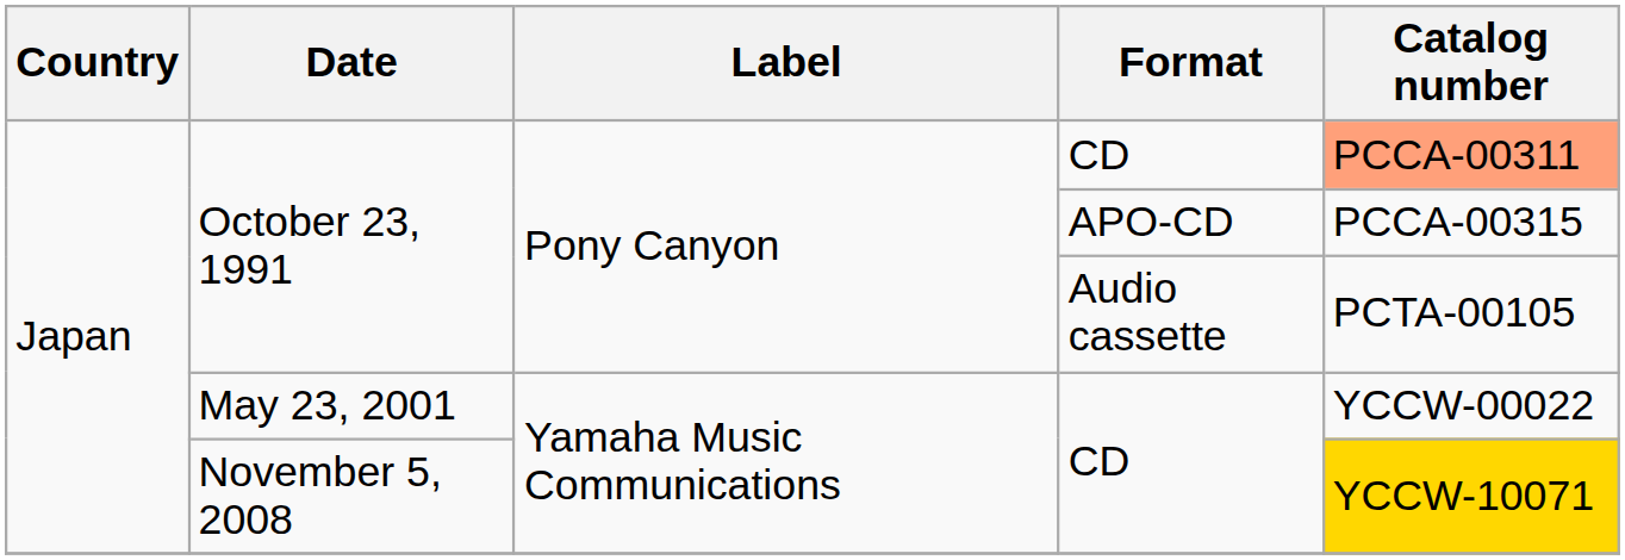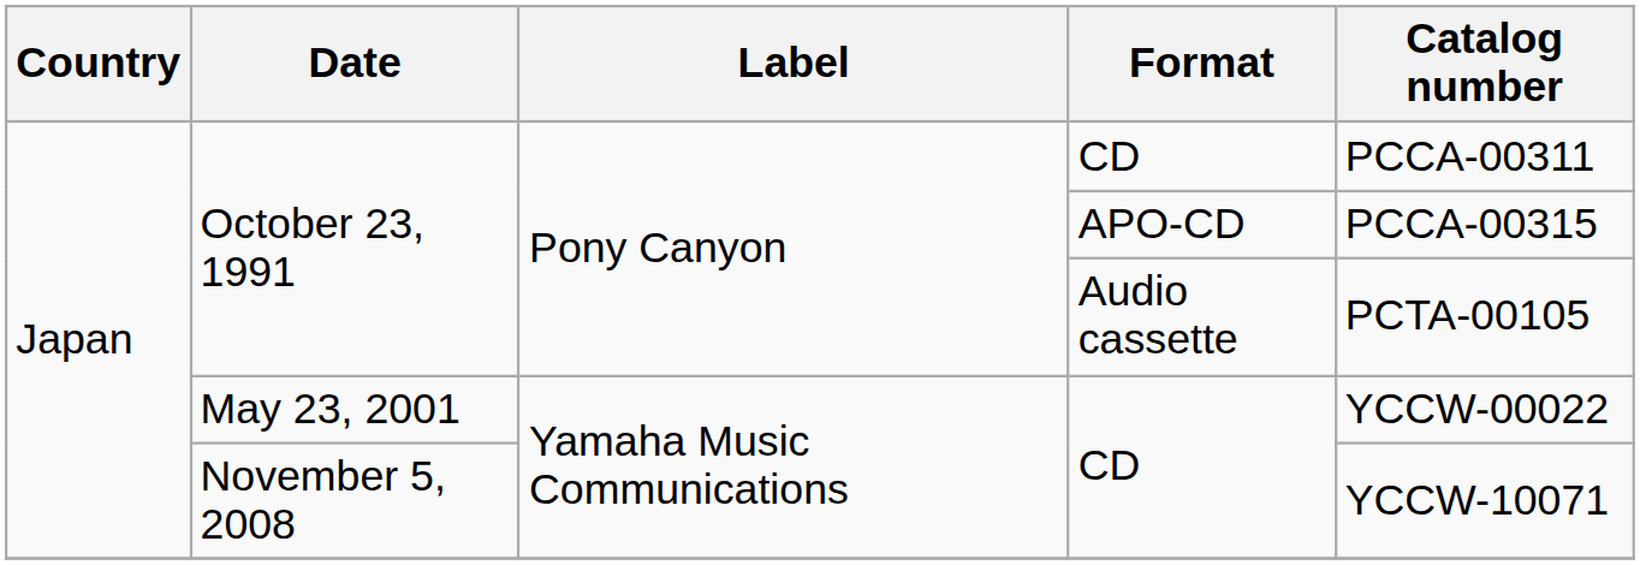October 23, 1991 / CD | Catalog number: lightsalmon background -> no background
November 5, 2008 | Catalog number: gold background -> no background
